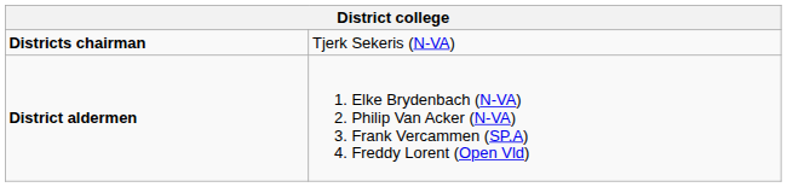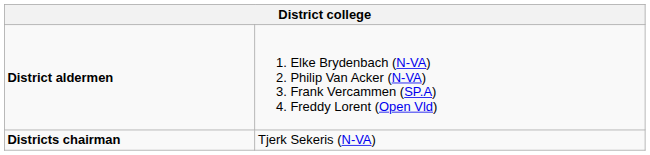rows swapped: Districts chairman <-> District aldermen
